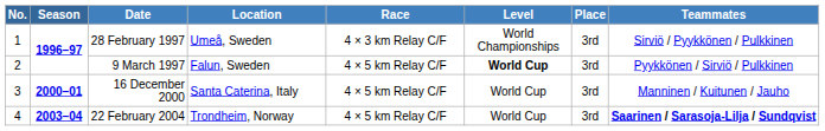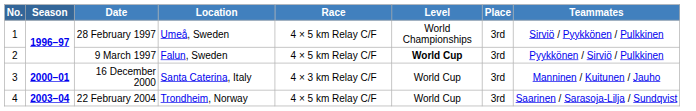28 February 1997 | Race: 4 × 3 km Relay C/F -> 4 × 5 km Relay C/F
16 December 2000 | Race: 4 × 5 km Relay C/F -> 4 × 3 km Relay C/F
22 February 2004 | Teammates: bold -> normal
